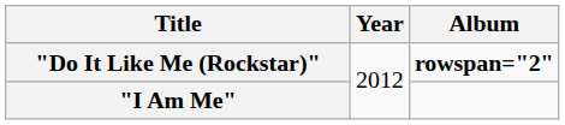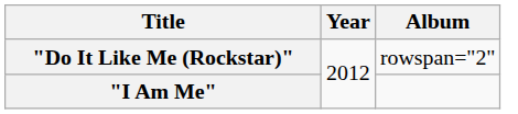"Do It Like Me (Rockstar)" | Album: bold -> normal
